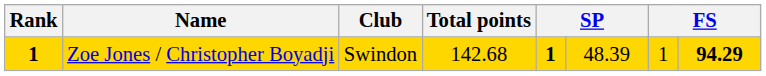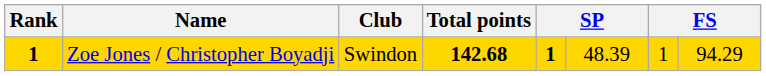Zoe Jones / Christopher Boyadji | Total points: normal -> bold
Zoe Jones / Christopher Boyadji | column 8: bold -> normal
